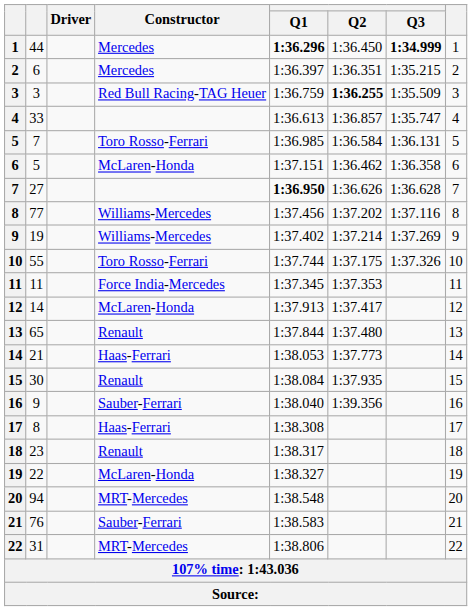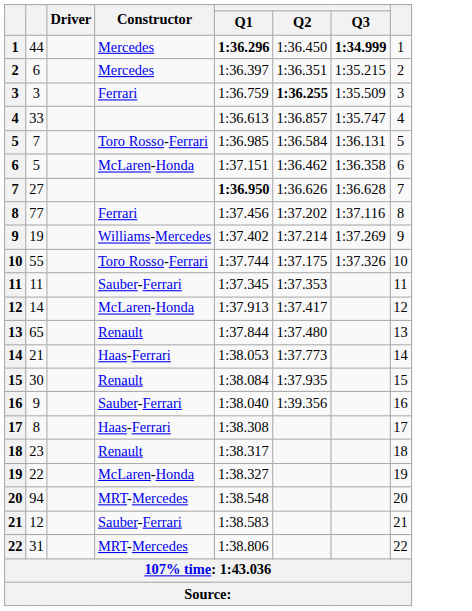row 5 | Constructor: Red Bull Racing-TAG Heuer -> Ferrari
row 10 | Constructor: Williams-Mercedes -> Ferrari
row 13 | Constructor: Force India-Mercedes -> Sauber-Ferrari
row 23 | column 2: 76 -> 12
